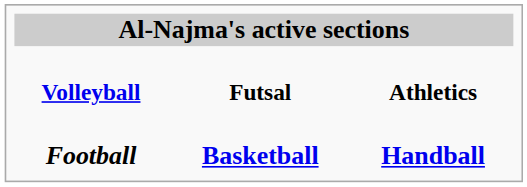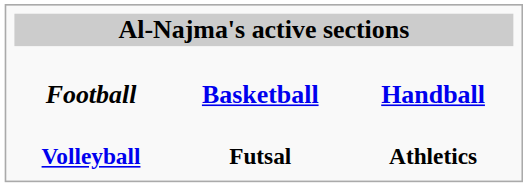rows swapped: Football <-> Volleyball
